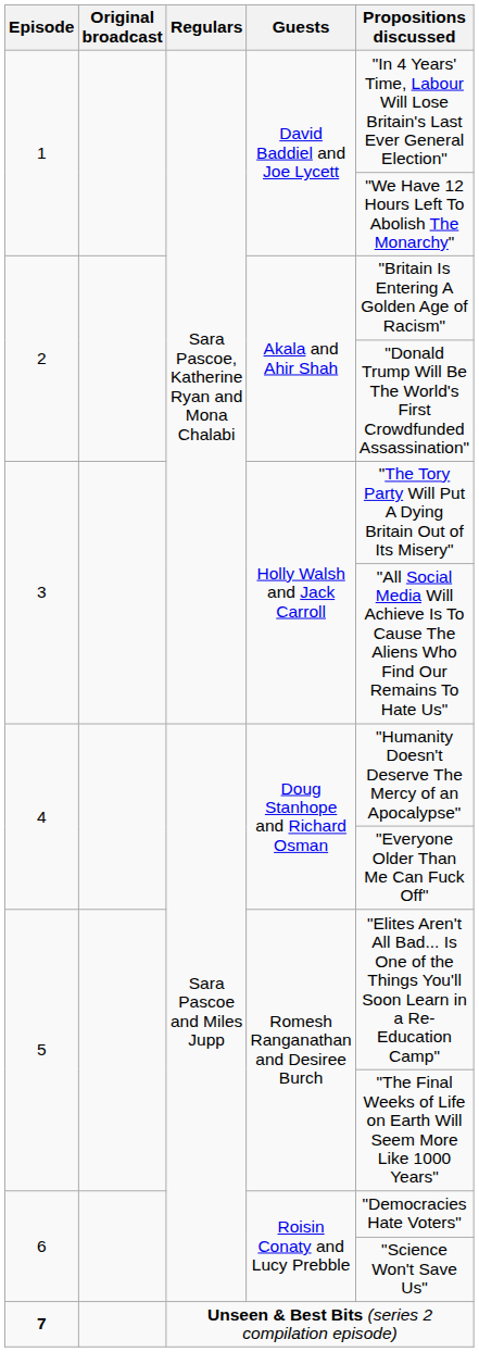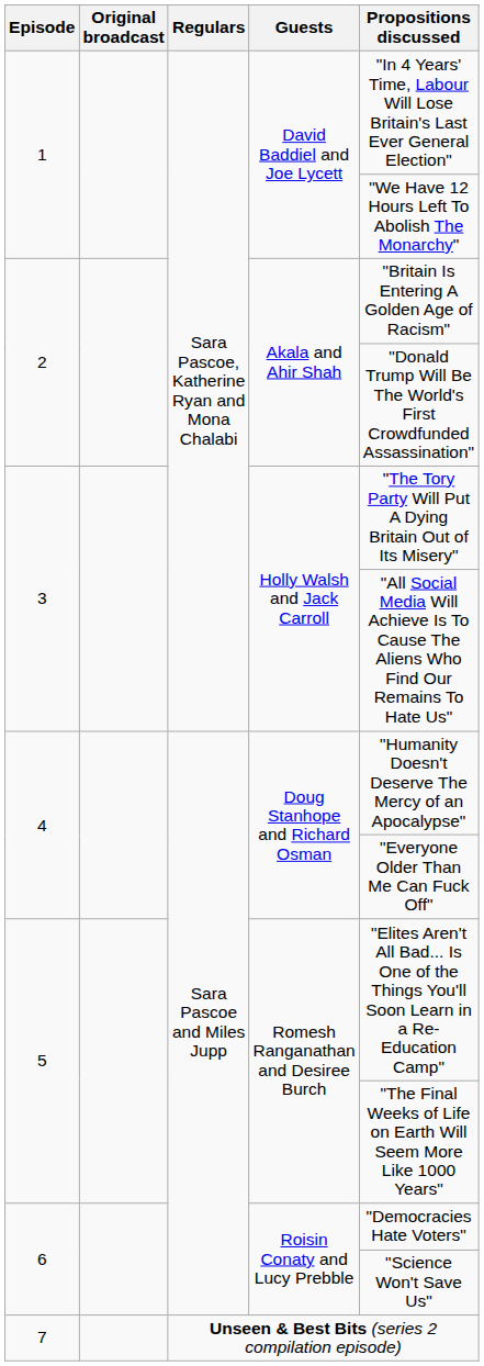7 | Episode: bold -> normal
